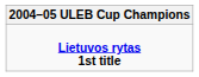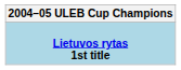row 2 | column 1: no background -> lightblue background
